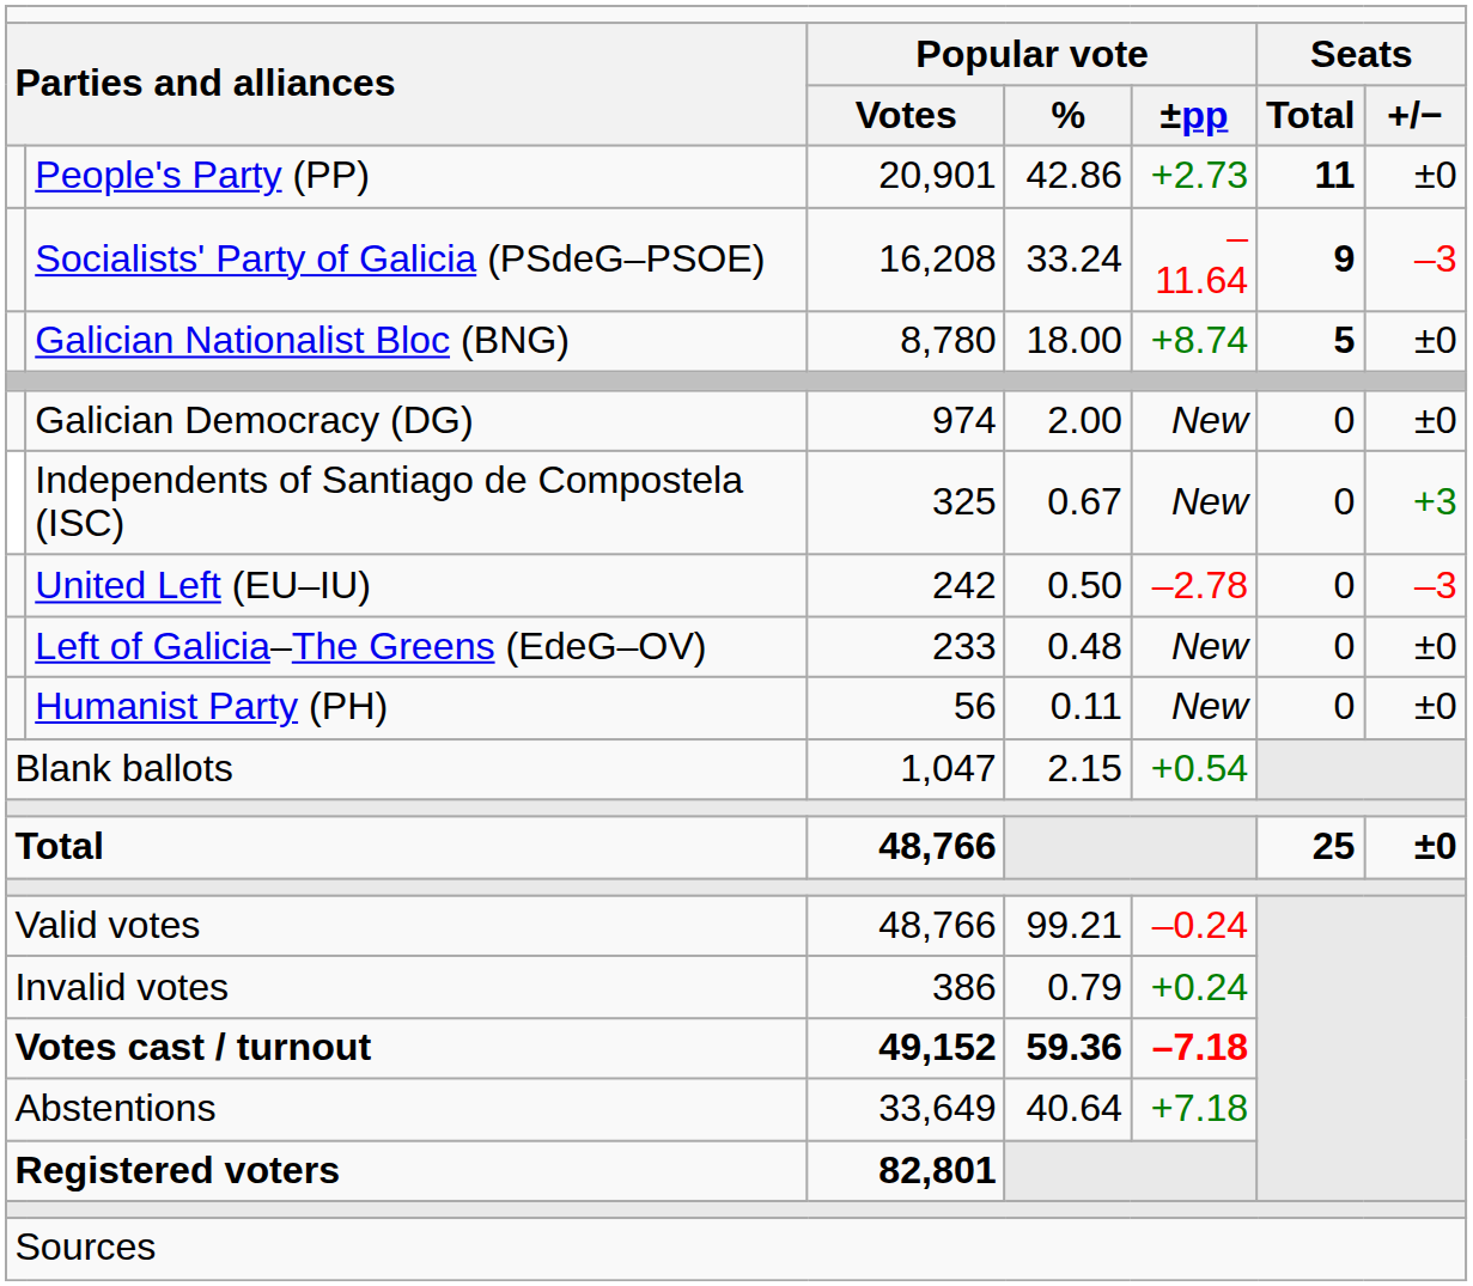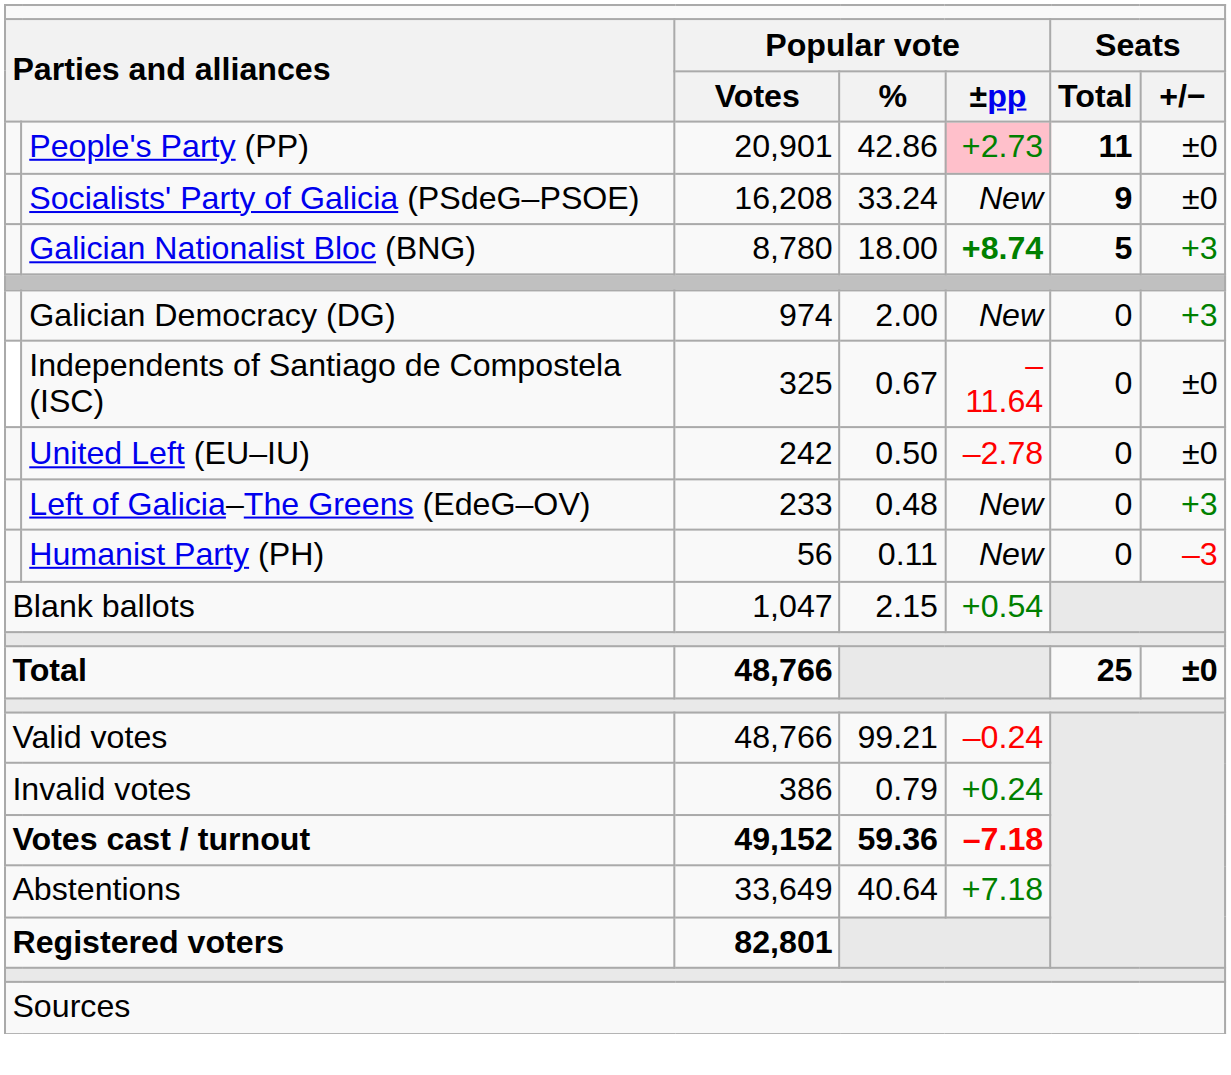People's Party (PP) | column 5: no background -> pink background
Socialists' Party of Galicia (PSdeG–PSOE) | column 5: –11.64 -> New
Socialists' Party of Galicia (PSdeG–PSOE) | column 7: –3 -> ±0
Galician Nationalist Bloc (BNG) | column 5: normal -> bold
Galician Nationalist Bloc (BNG) | column 7: ±0 -> +3
Galician Democracy (DG) | column 7: ±0 -> +3
Independents of Santiago de Compostela (ISC) | column 5: New -> –11.64
Independents of Santiago de Compostela (ISC) | column 7: +3 -> ±0
United Left (EU–IU) | column 7: –3 -> ±0
Left of Galicia–The Greens (EdeG–OV) | column 7: ±0 -> +3
Humanist Party (PH) | column 7: ±0 -> –3
